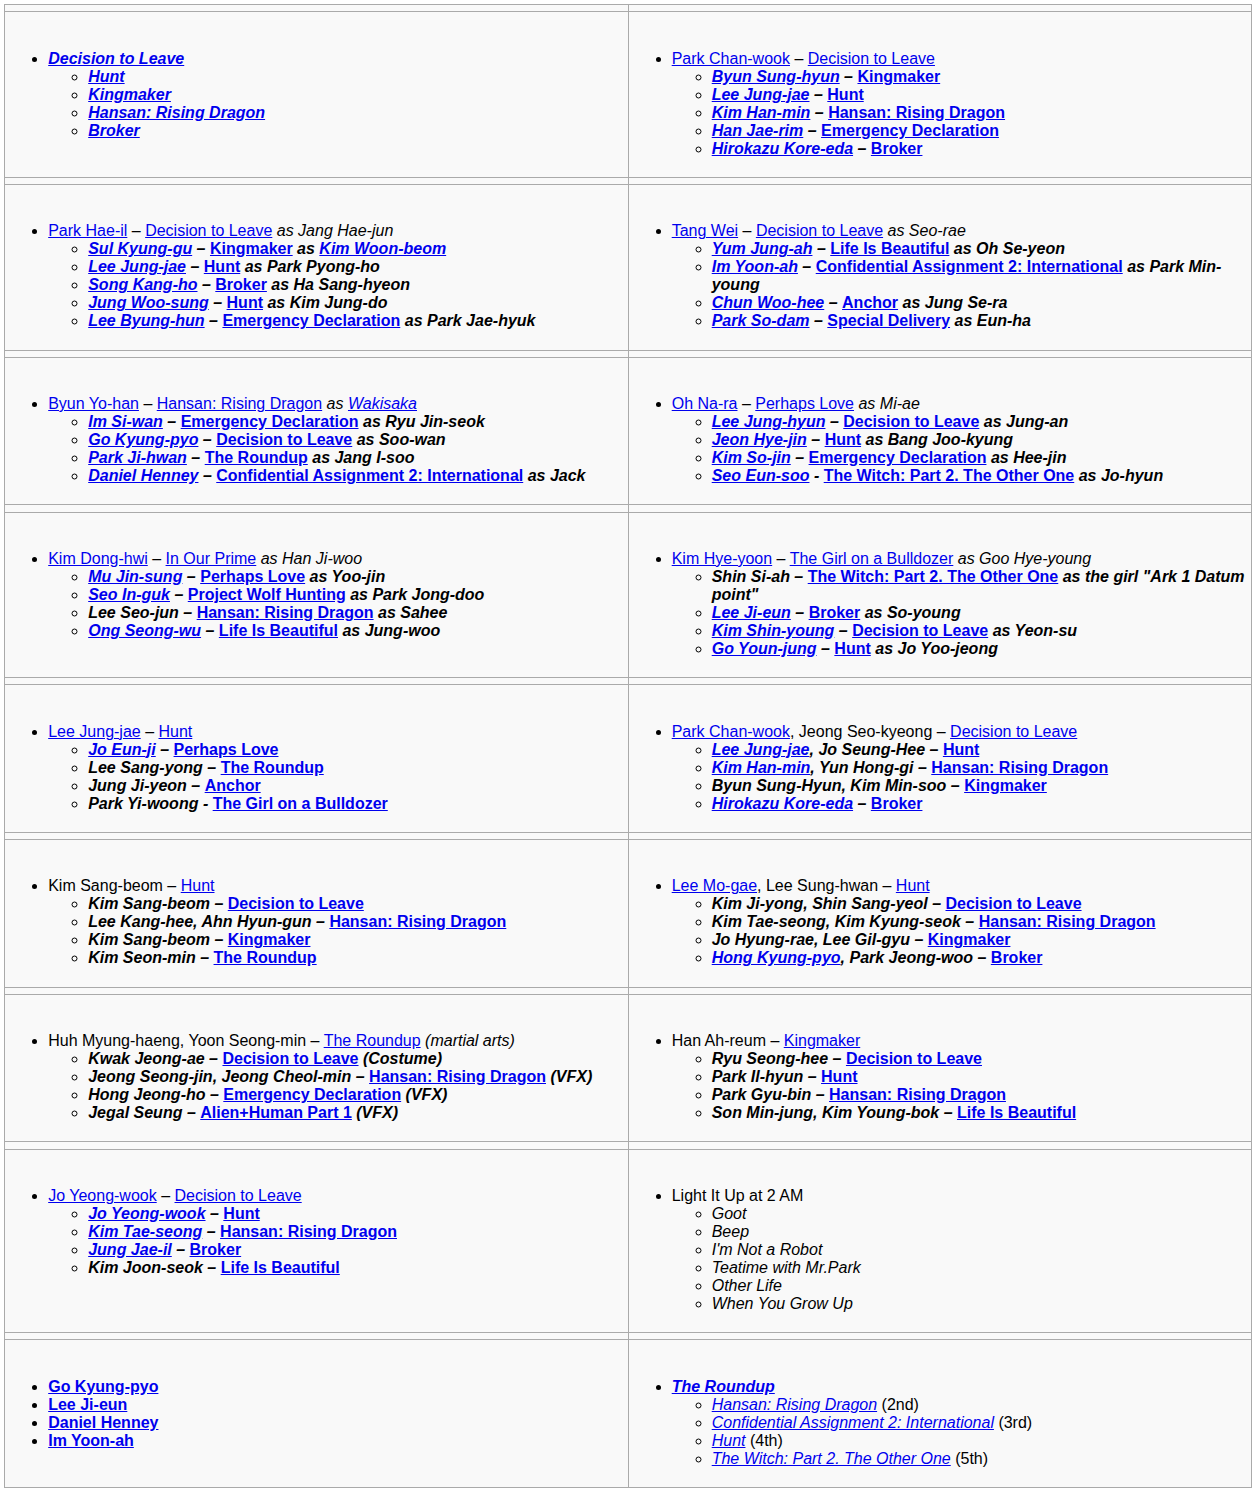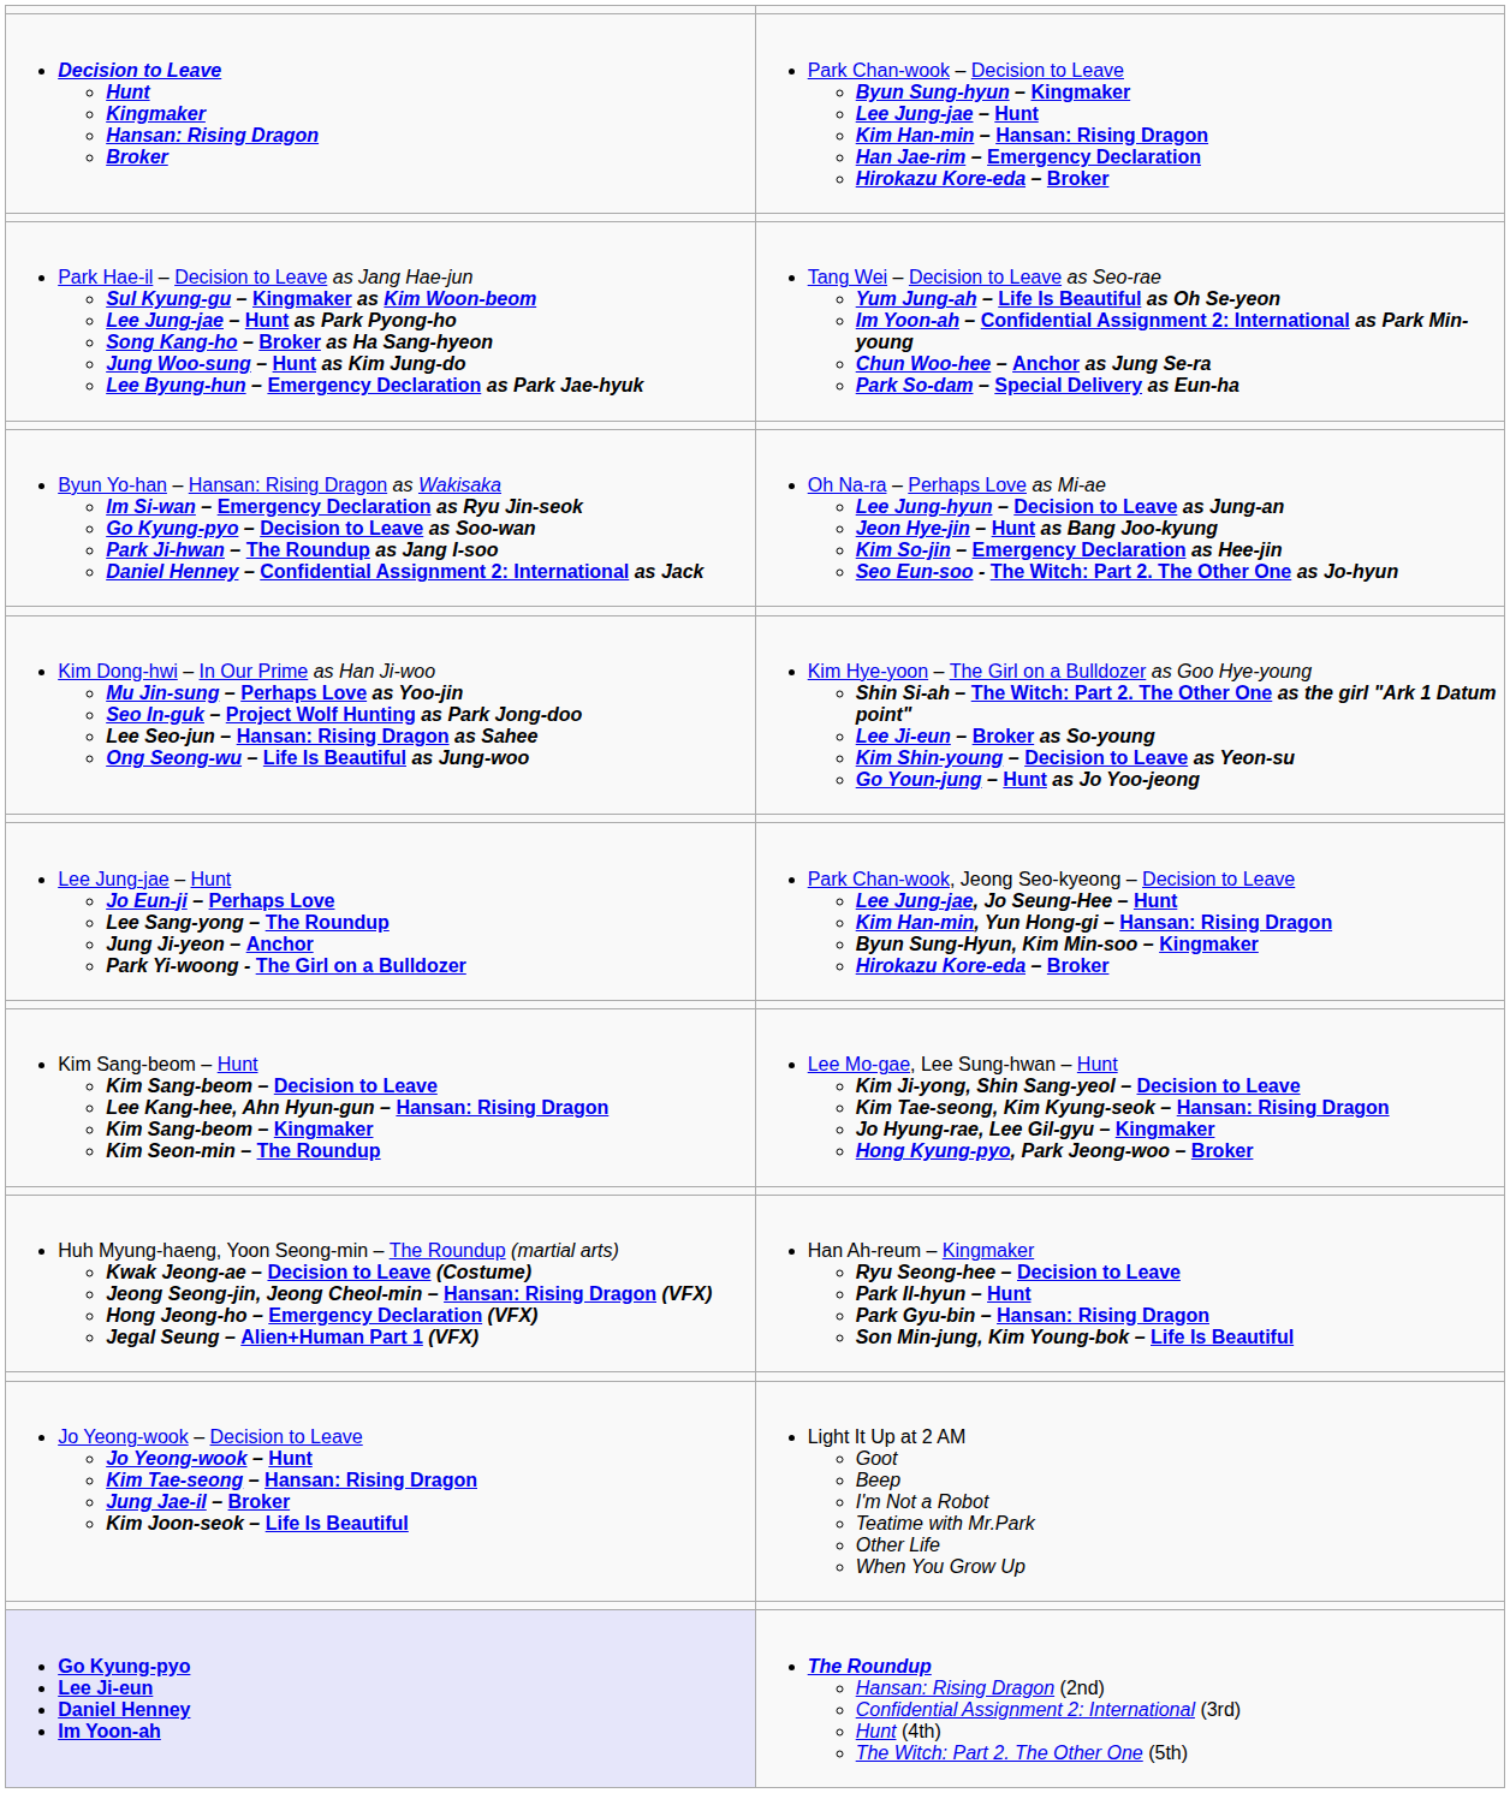row 18 | column 1: no background -> lavender background
